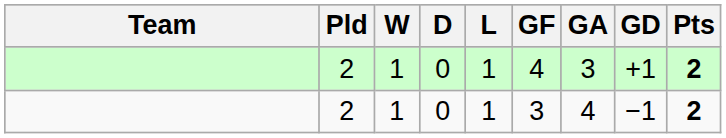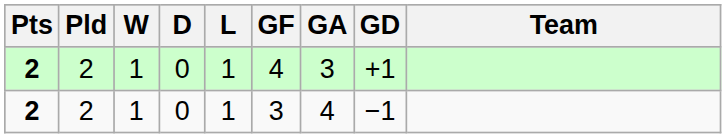columns swapped: Team <-> Pts
